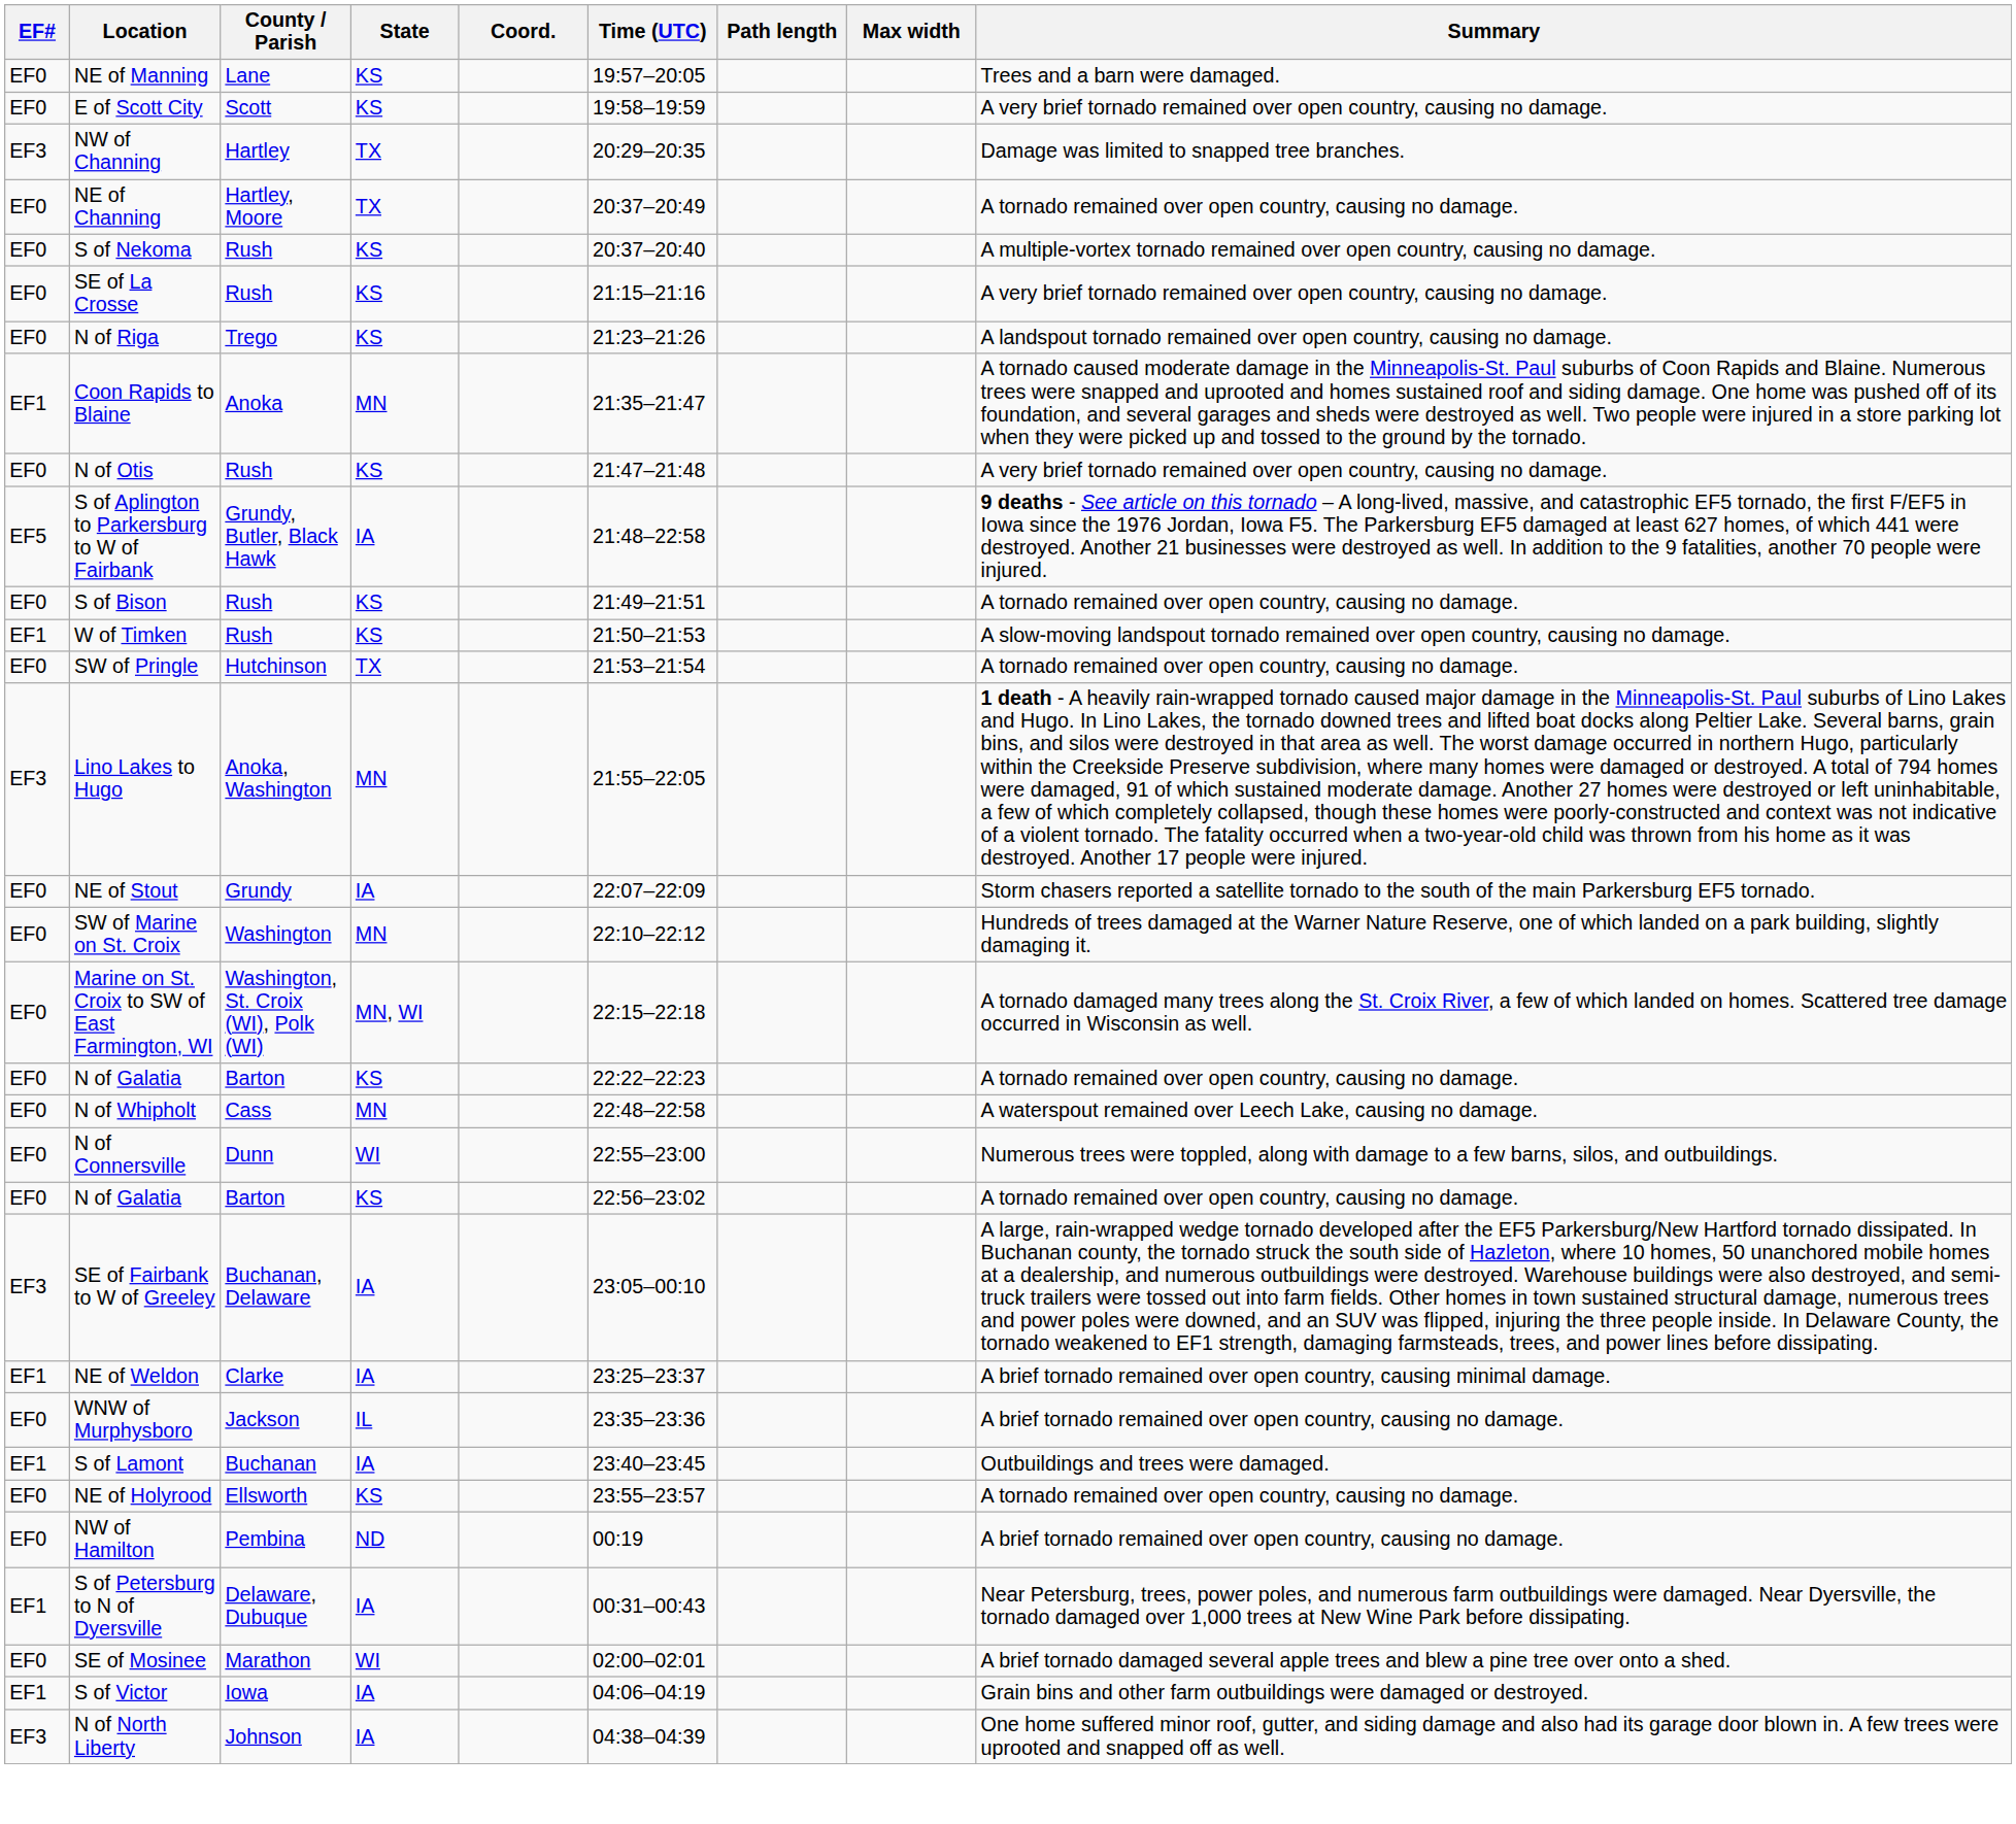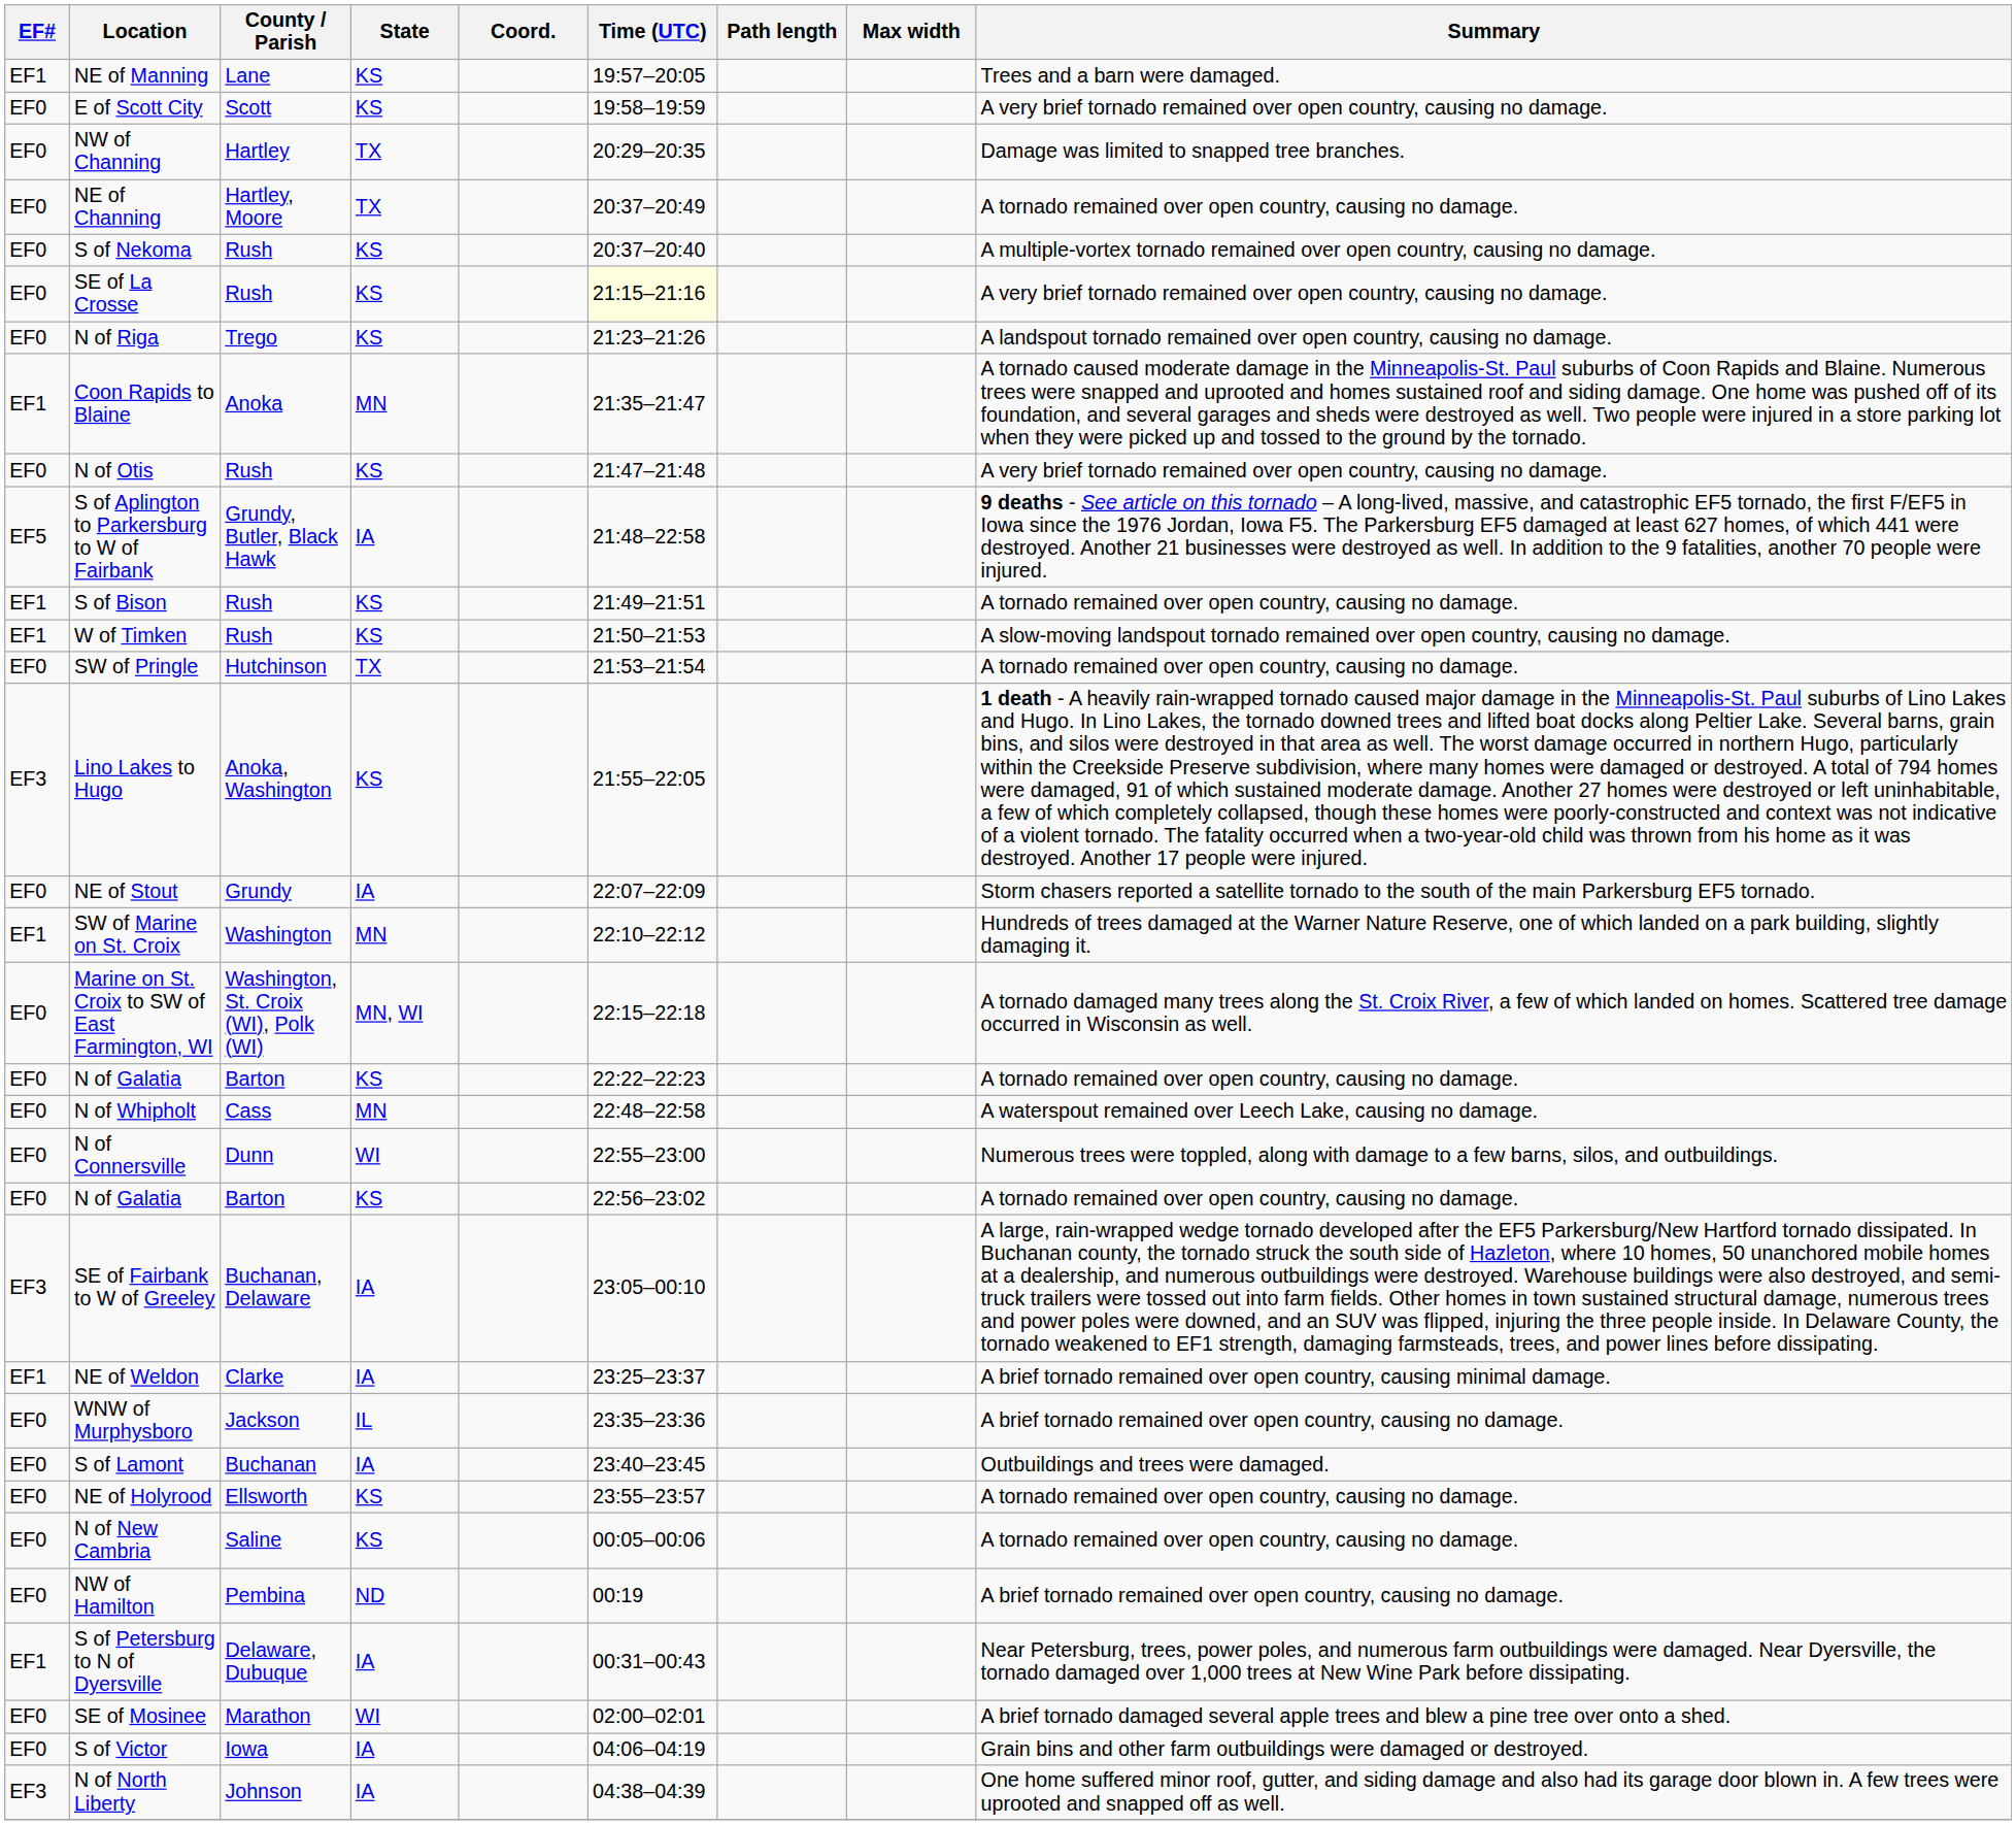NE of Manning | EF#: EF0 -> EF1
NW of Channing | EF#: EF3 -> EF0
SE of La Crosse | Time (UTC): no background -> lightyellow background
S of Bison | EF#: EF0 -> EF1
Lino Lakes to Hugo | State: MN -> KS
SW of Marine on St. Croix | EF#: EF0 -> EF1
S of Lamont | EF#: EF1 -> EF0
+ row: EF0 | N of New Cambria | Saline | KS | 00:05–00:06 | A tornado remained over open country, causing no damage.
S of Victor | EF#: EF1 -> EF0
